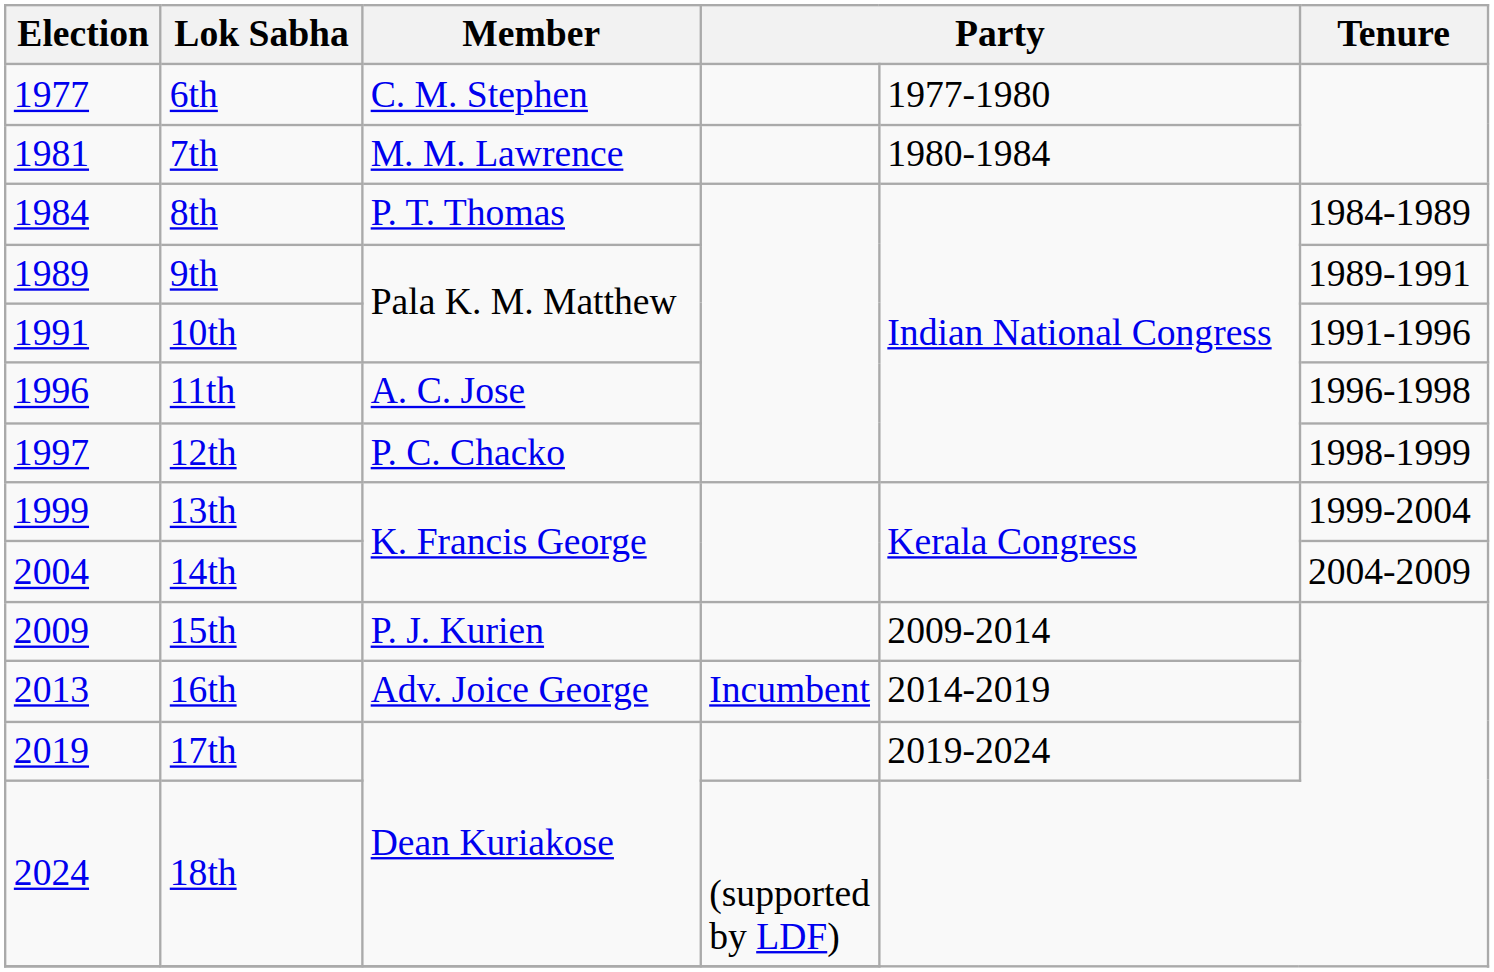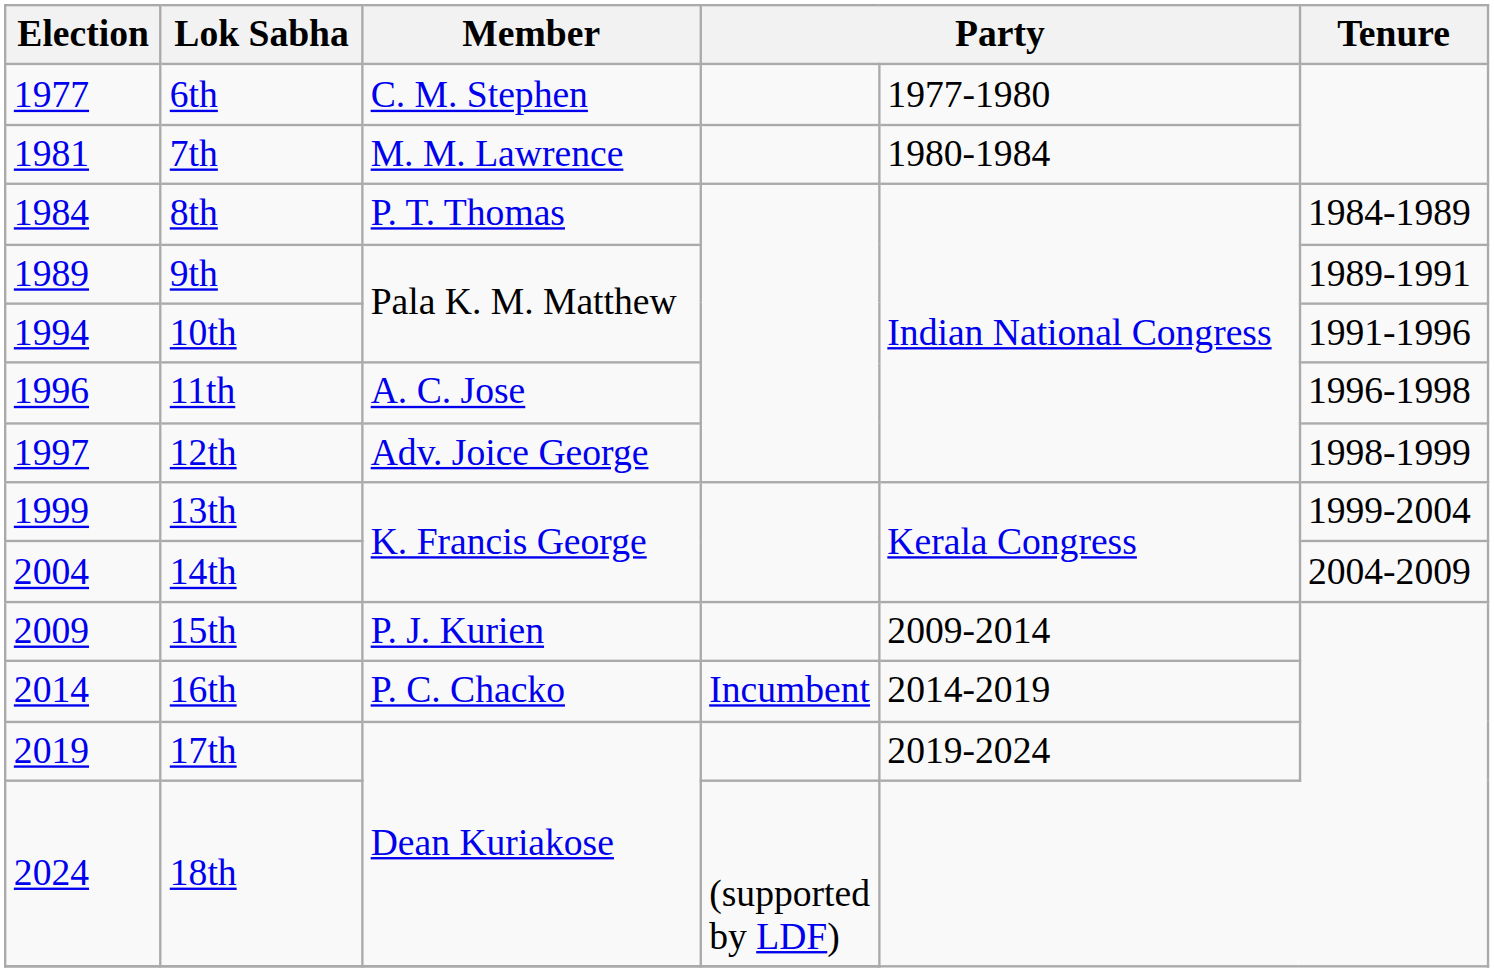10th | Election: 1991 -> 1994
12th | Member: P. C. Chacko -> Adv. Joice George
16th | Election: 2013 -> 2014
16th | Member: Adv. Joice George -> P. C. Chacko
